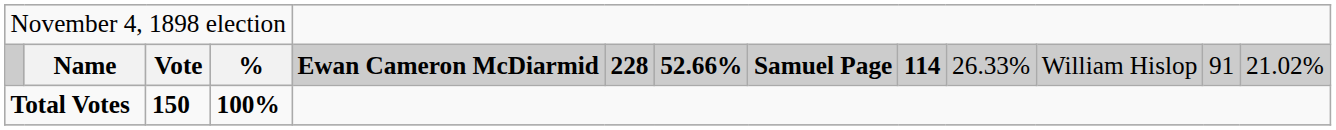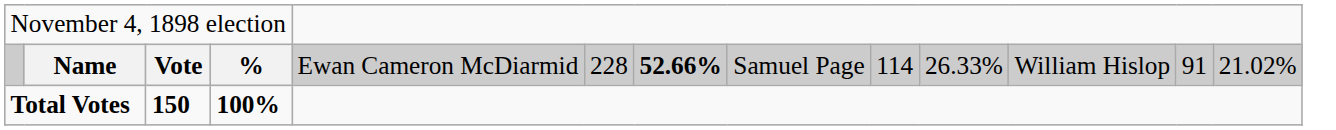row 2 | column 5: bold -> normal
row 2 | column 6: bold -> normal
row 2 | column 8: bold -> normal
row 2 | column 9: bold -> normal
